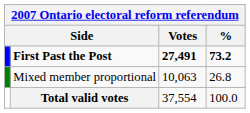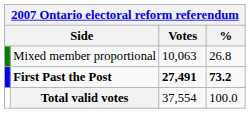rows swapped: First Past the Post <-> Mixed member proportional
